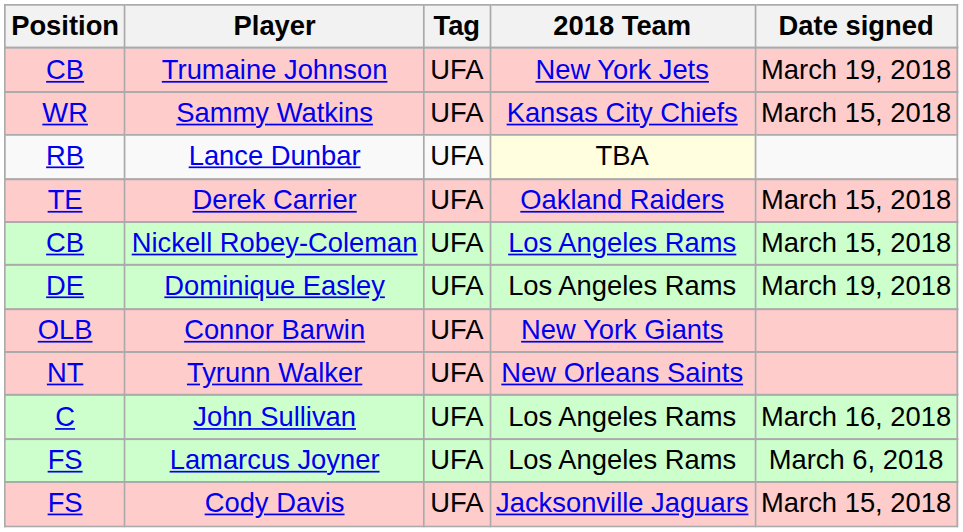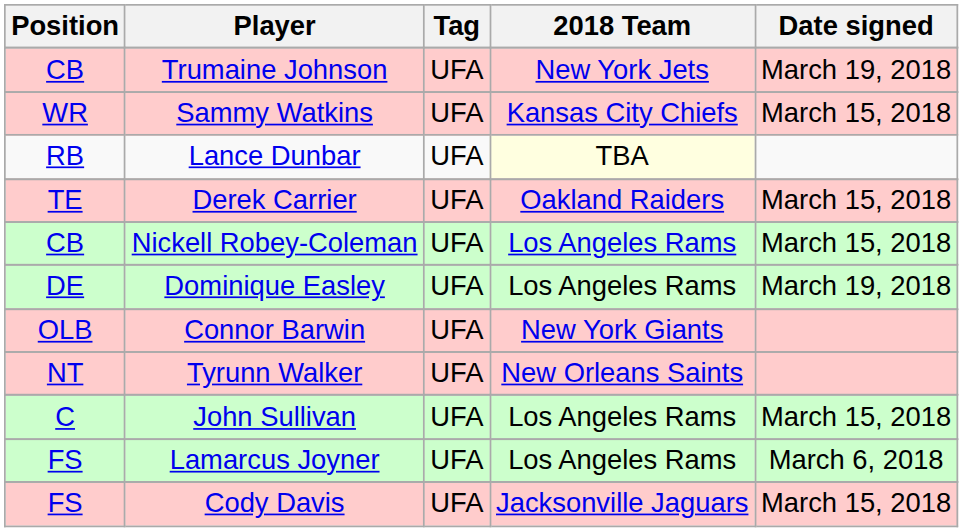John Sullivan | Date signed: March 16, 2018 -> March 15, 2018
